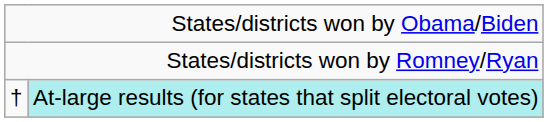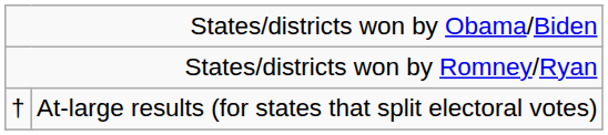† | column 2: paleturquoise background -> no background
